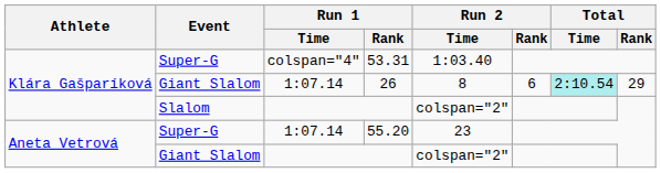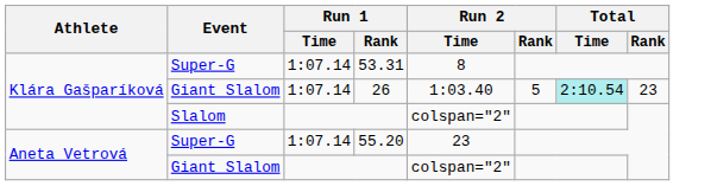53.31 | Run 1 / Time: colspan="4" -> 1:07.14
53.31 | Run 2 / Time: 1:03.40 -> 8
26 | Run 2 / Time: 8 -> 1:03.40
26 | Run 2 / Rank: 6 -> 5
26 | Total / Rank: 29 -> 23
